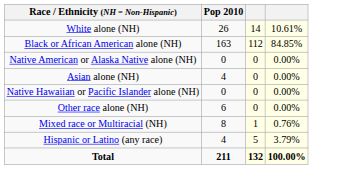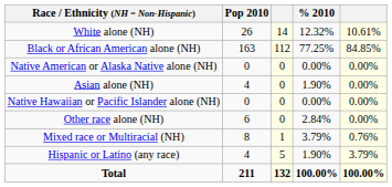+ column: % 2010 | 12.32% | 77.25% | 0.00% | 1.90% | 0.00% | 2.84% | 3.79% | 1.90% | 100.00%
